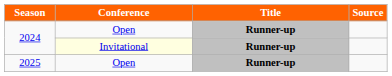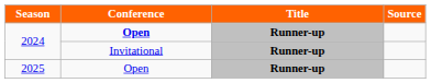2024 / Open | Conference: normal -> bold
2024 / Invitational | Conference: lightyellow background -> no background
